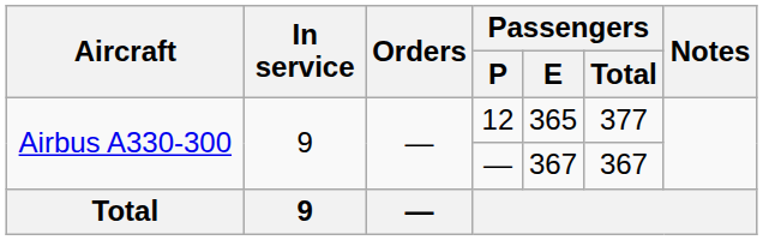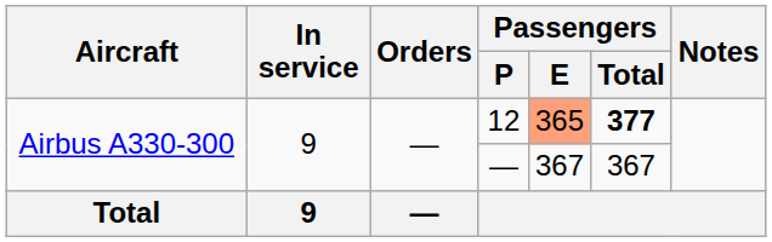12 | Passengers / E: no background -> lightsalmon background
12 | Passengers / Total: normal -> bold
